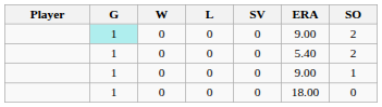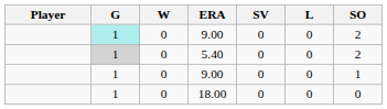columns swapped: L <-> ERA
row 3 | G: no background -> lightgrey background
